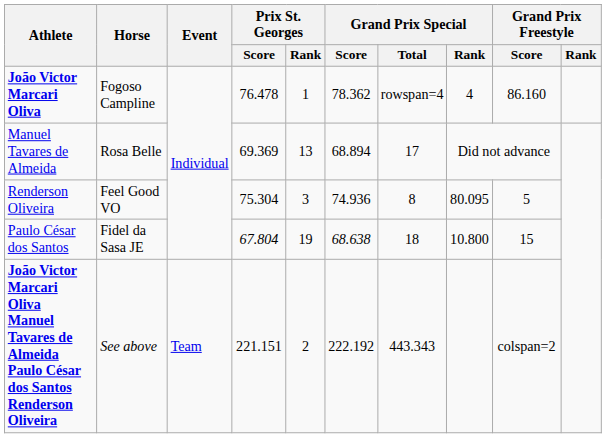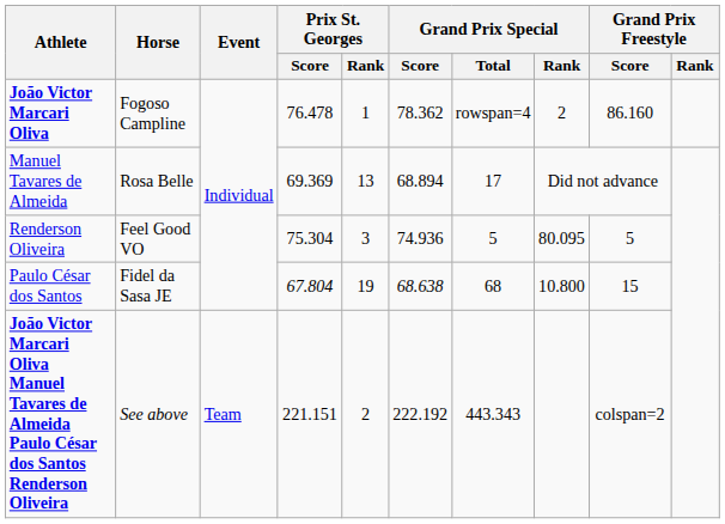João Victor Marcari Oliva | Grand Prix Special / Rank: 4 -> 2
Renderson Oliveira | Grand Prix Special / Total: 8 -> 5
Paulo César dos Santos | Grand Prix Special / Total: 18 -> 68
